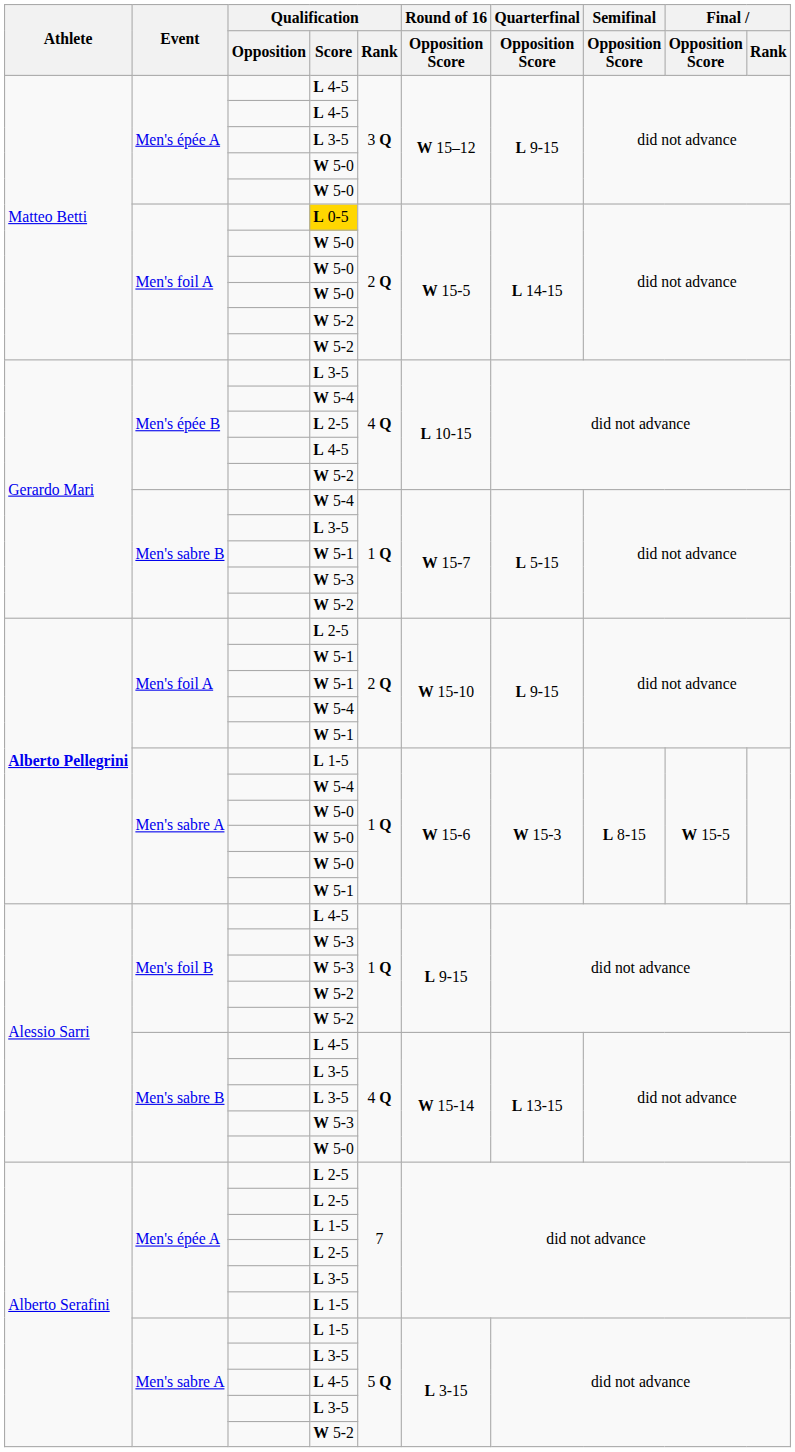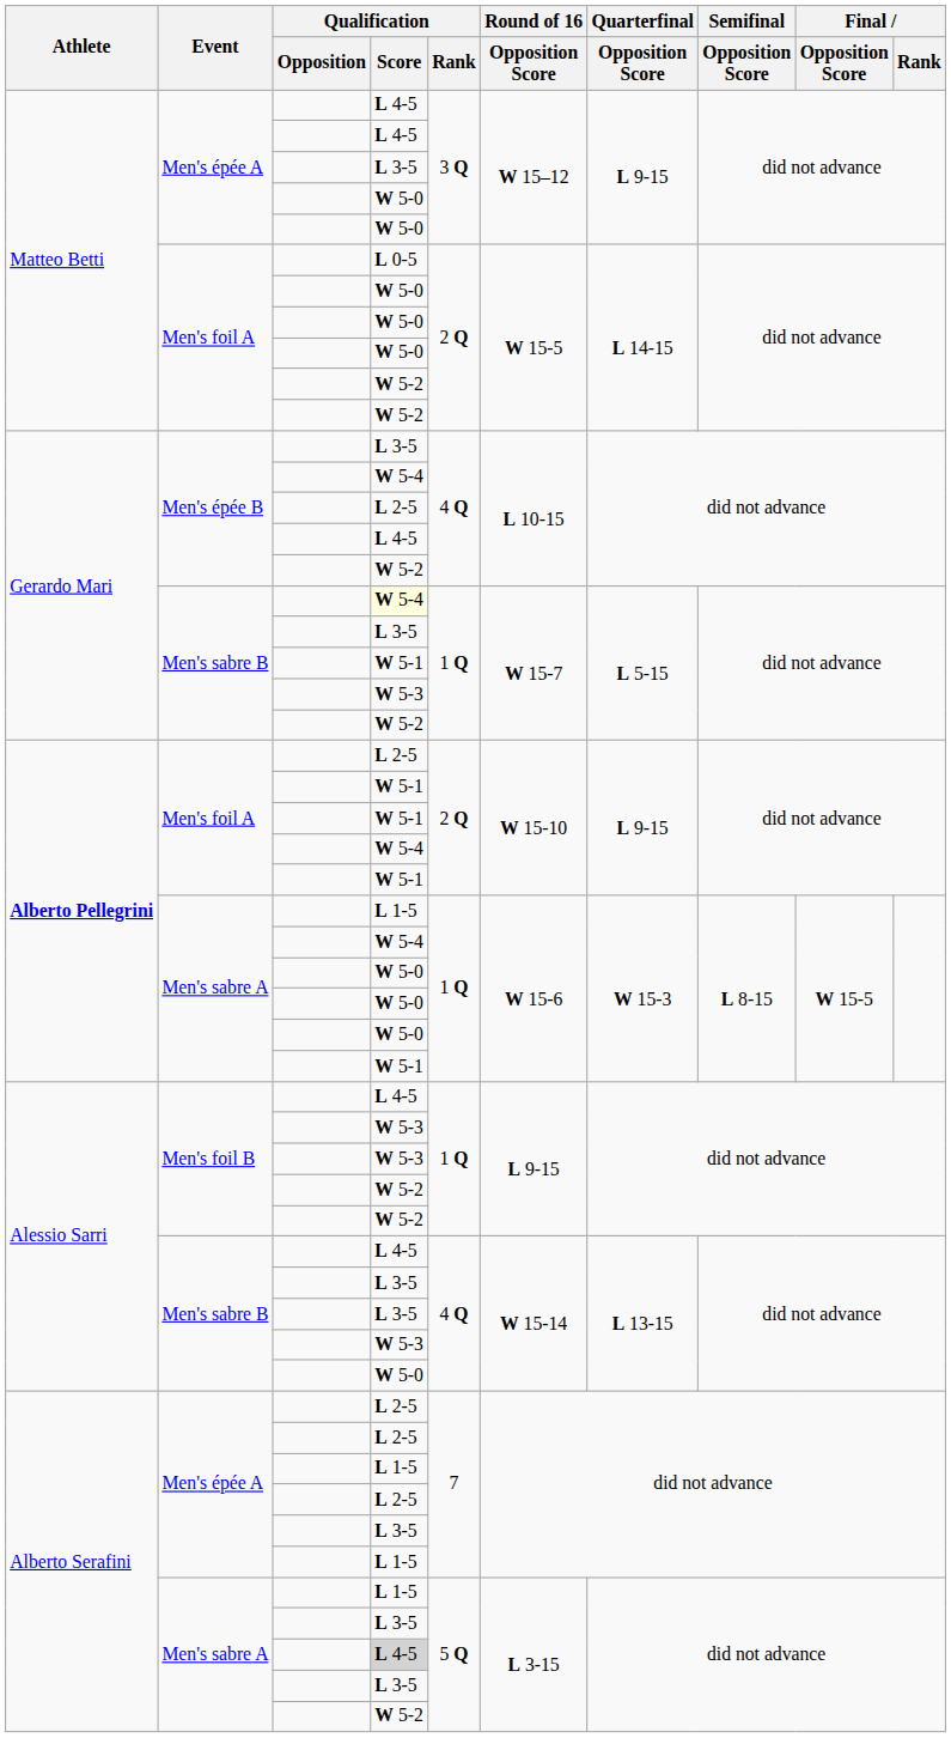L 0-5 | Qualification / Score: gold background -> no background
Men's sabre B / W 5-4 | Qualification / Score: no background -> lightyellow background
Men's sabre A / L 4-5 | Qualification / Score: no background -> lightgrey background
